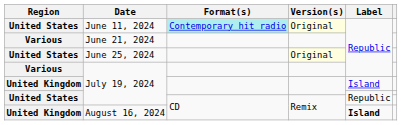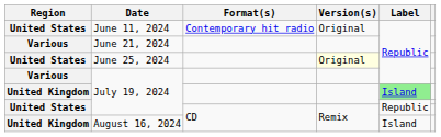June 11, 2024 | Format(s): paleturquoise background -> no background
June 11, 2024 | Version(s): lightyellow background -> no background
United Kingdom / July 19, 2024 | Label: no background -> lightgreen background
August 16, 2024 | Label: bold -> normal
